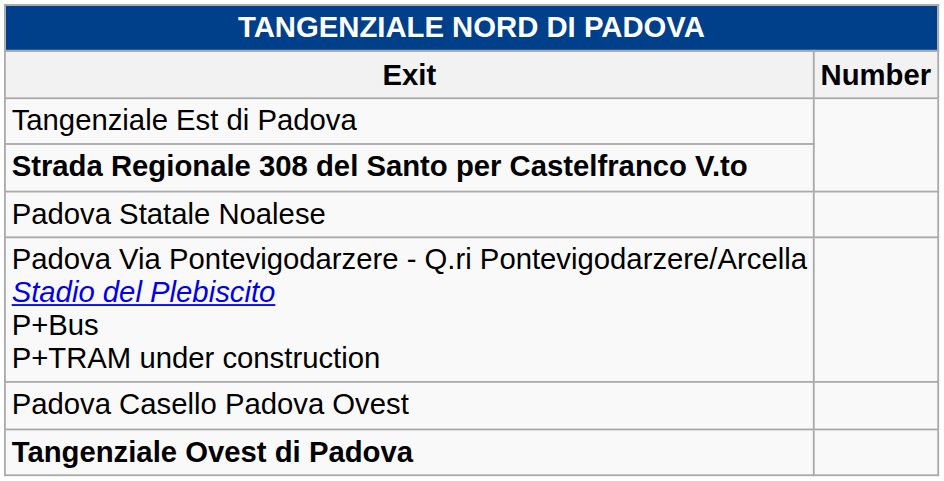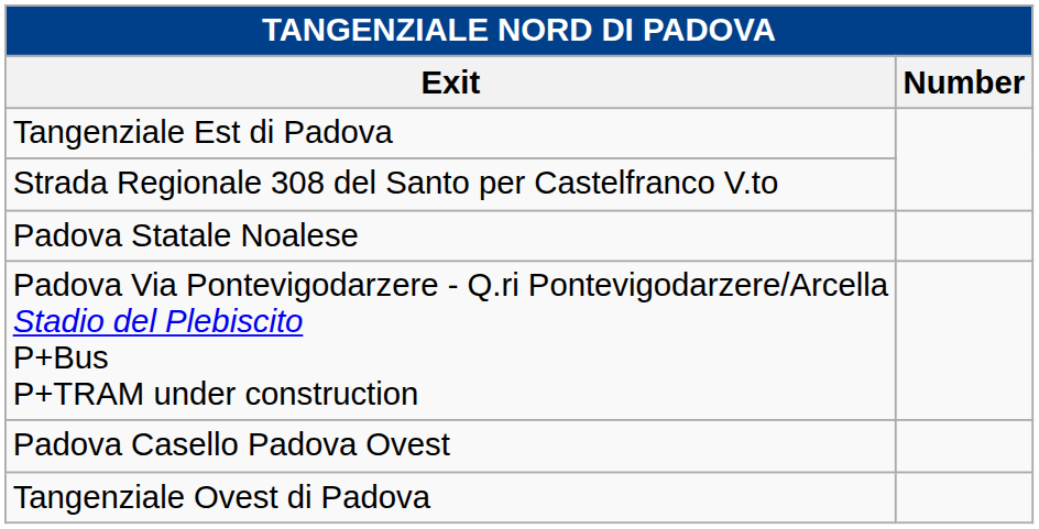Strada Regionale 308 del Santo per Castelfranco V.to | Exit: bold -> normal
Tangenziale Ovest di Padova | Exit: bold -> normal
